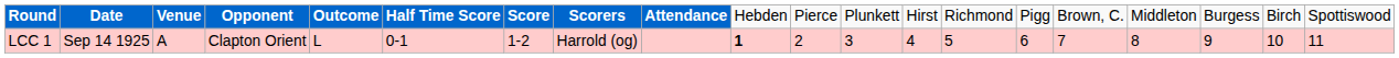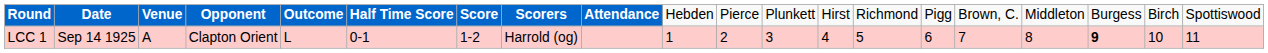LCC 1 | column 10: bold -> normal
LCC 1 | column 18: normal -> bold
